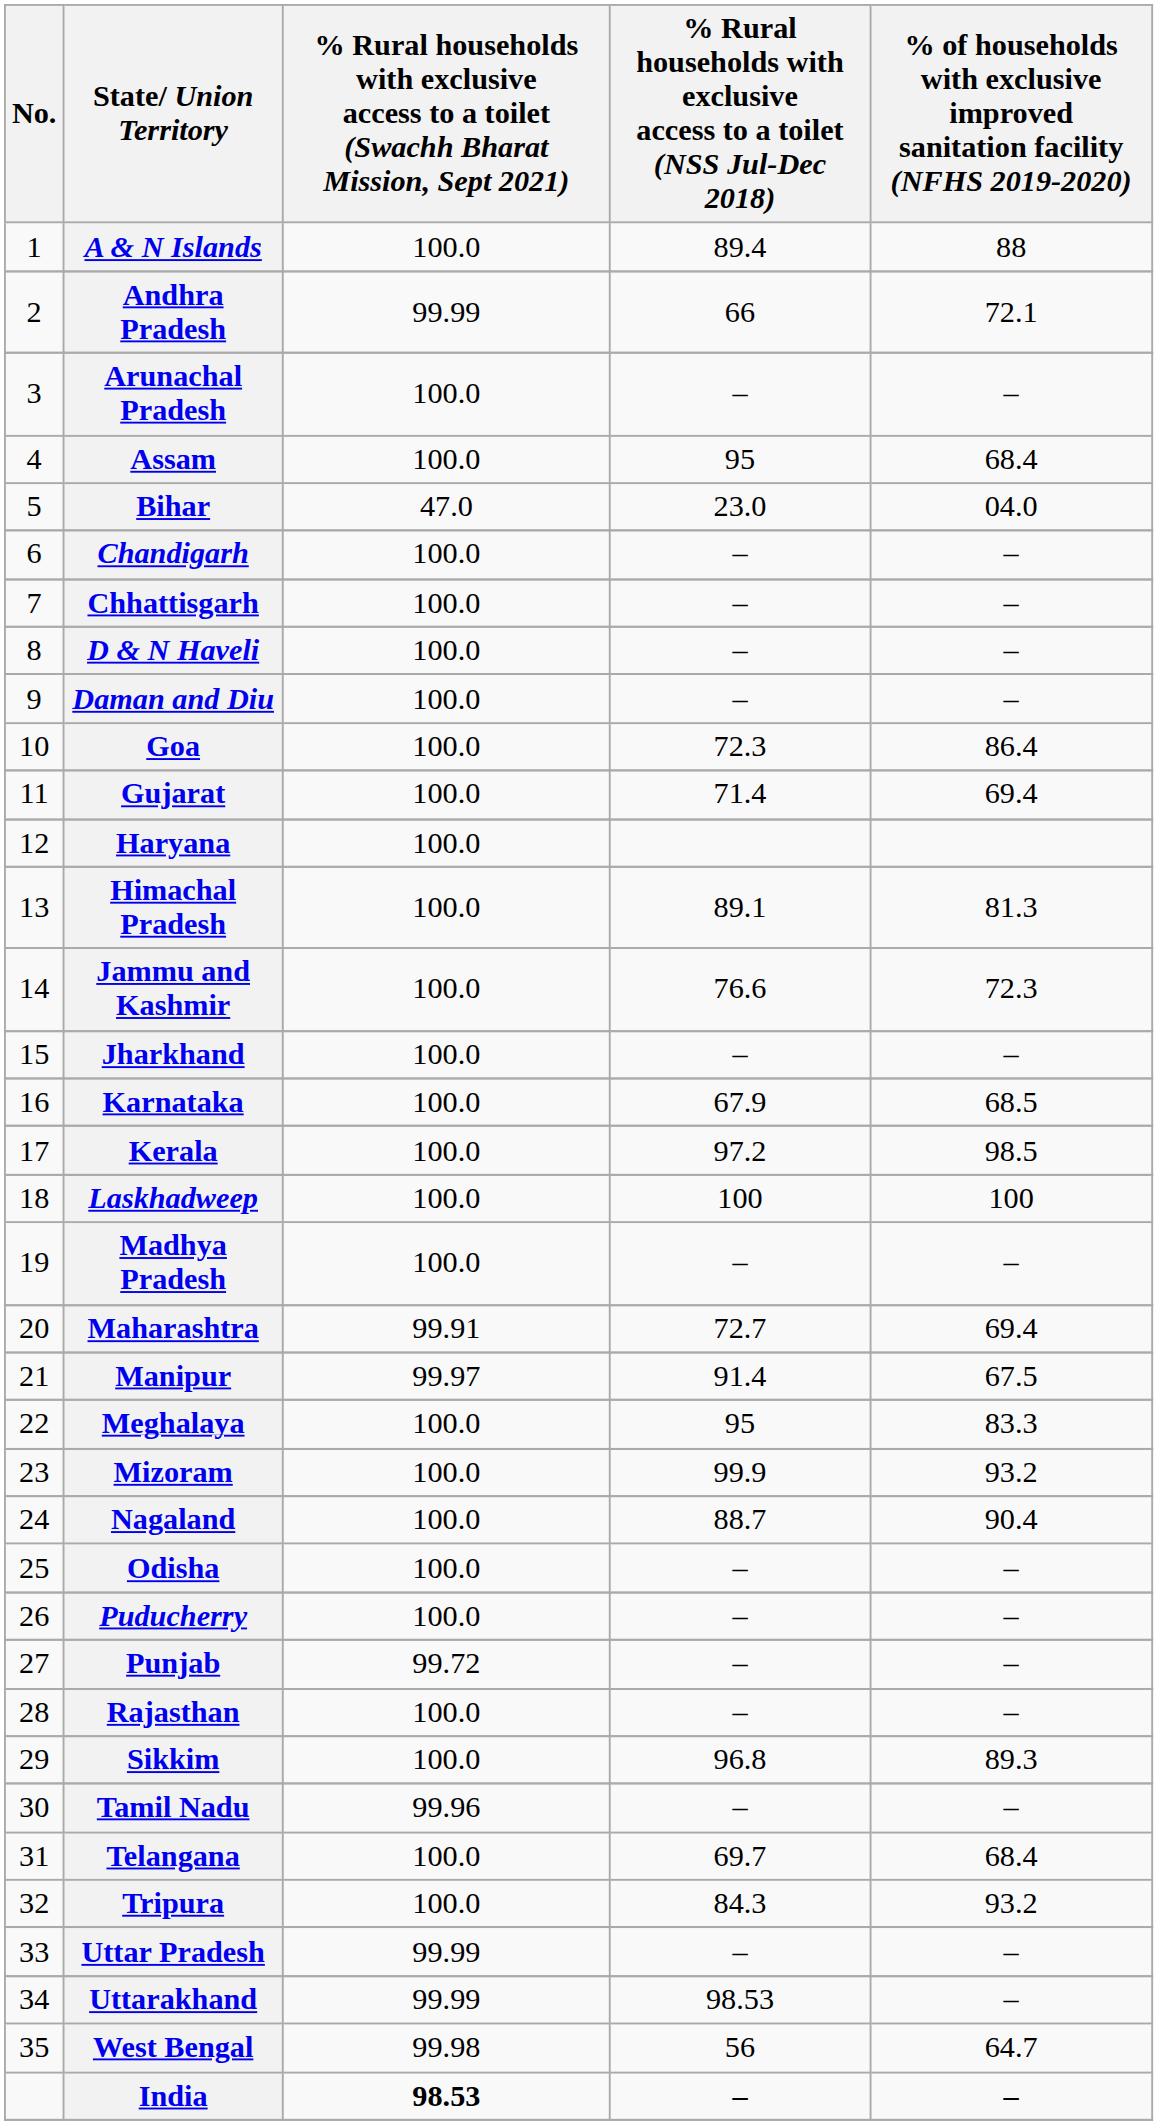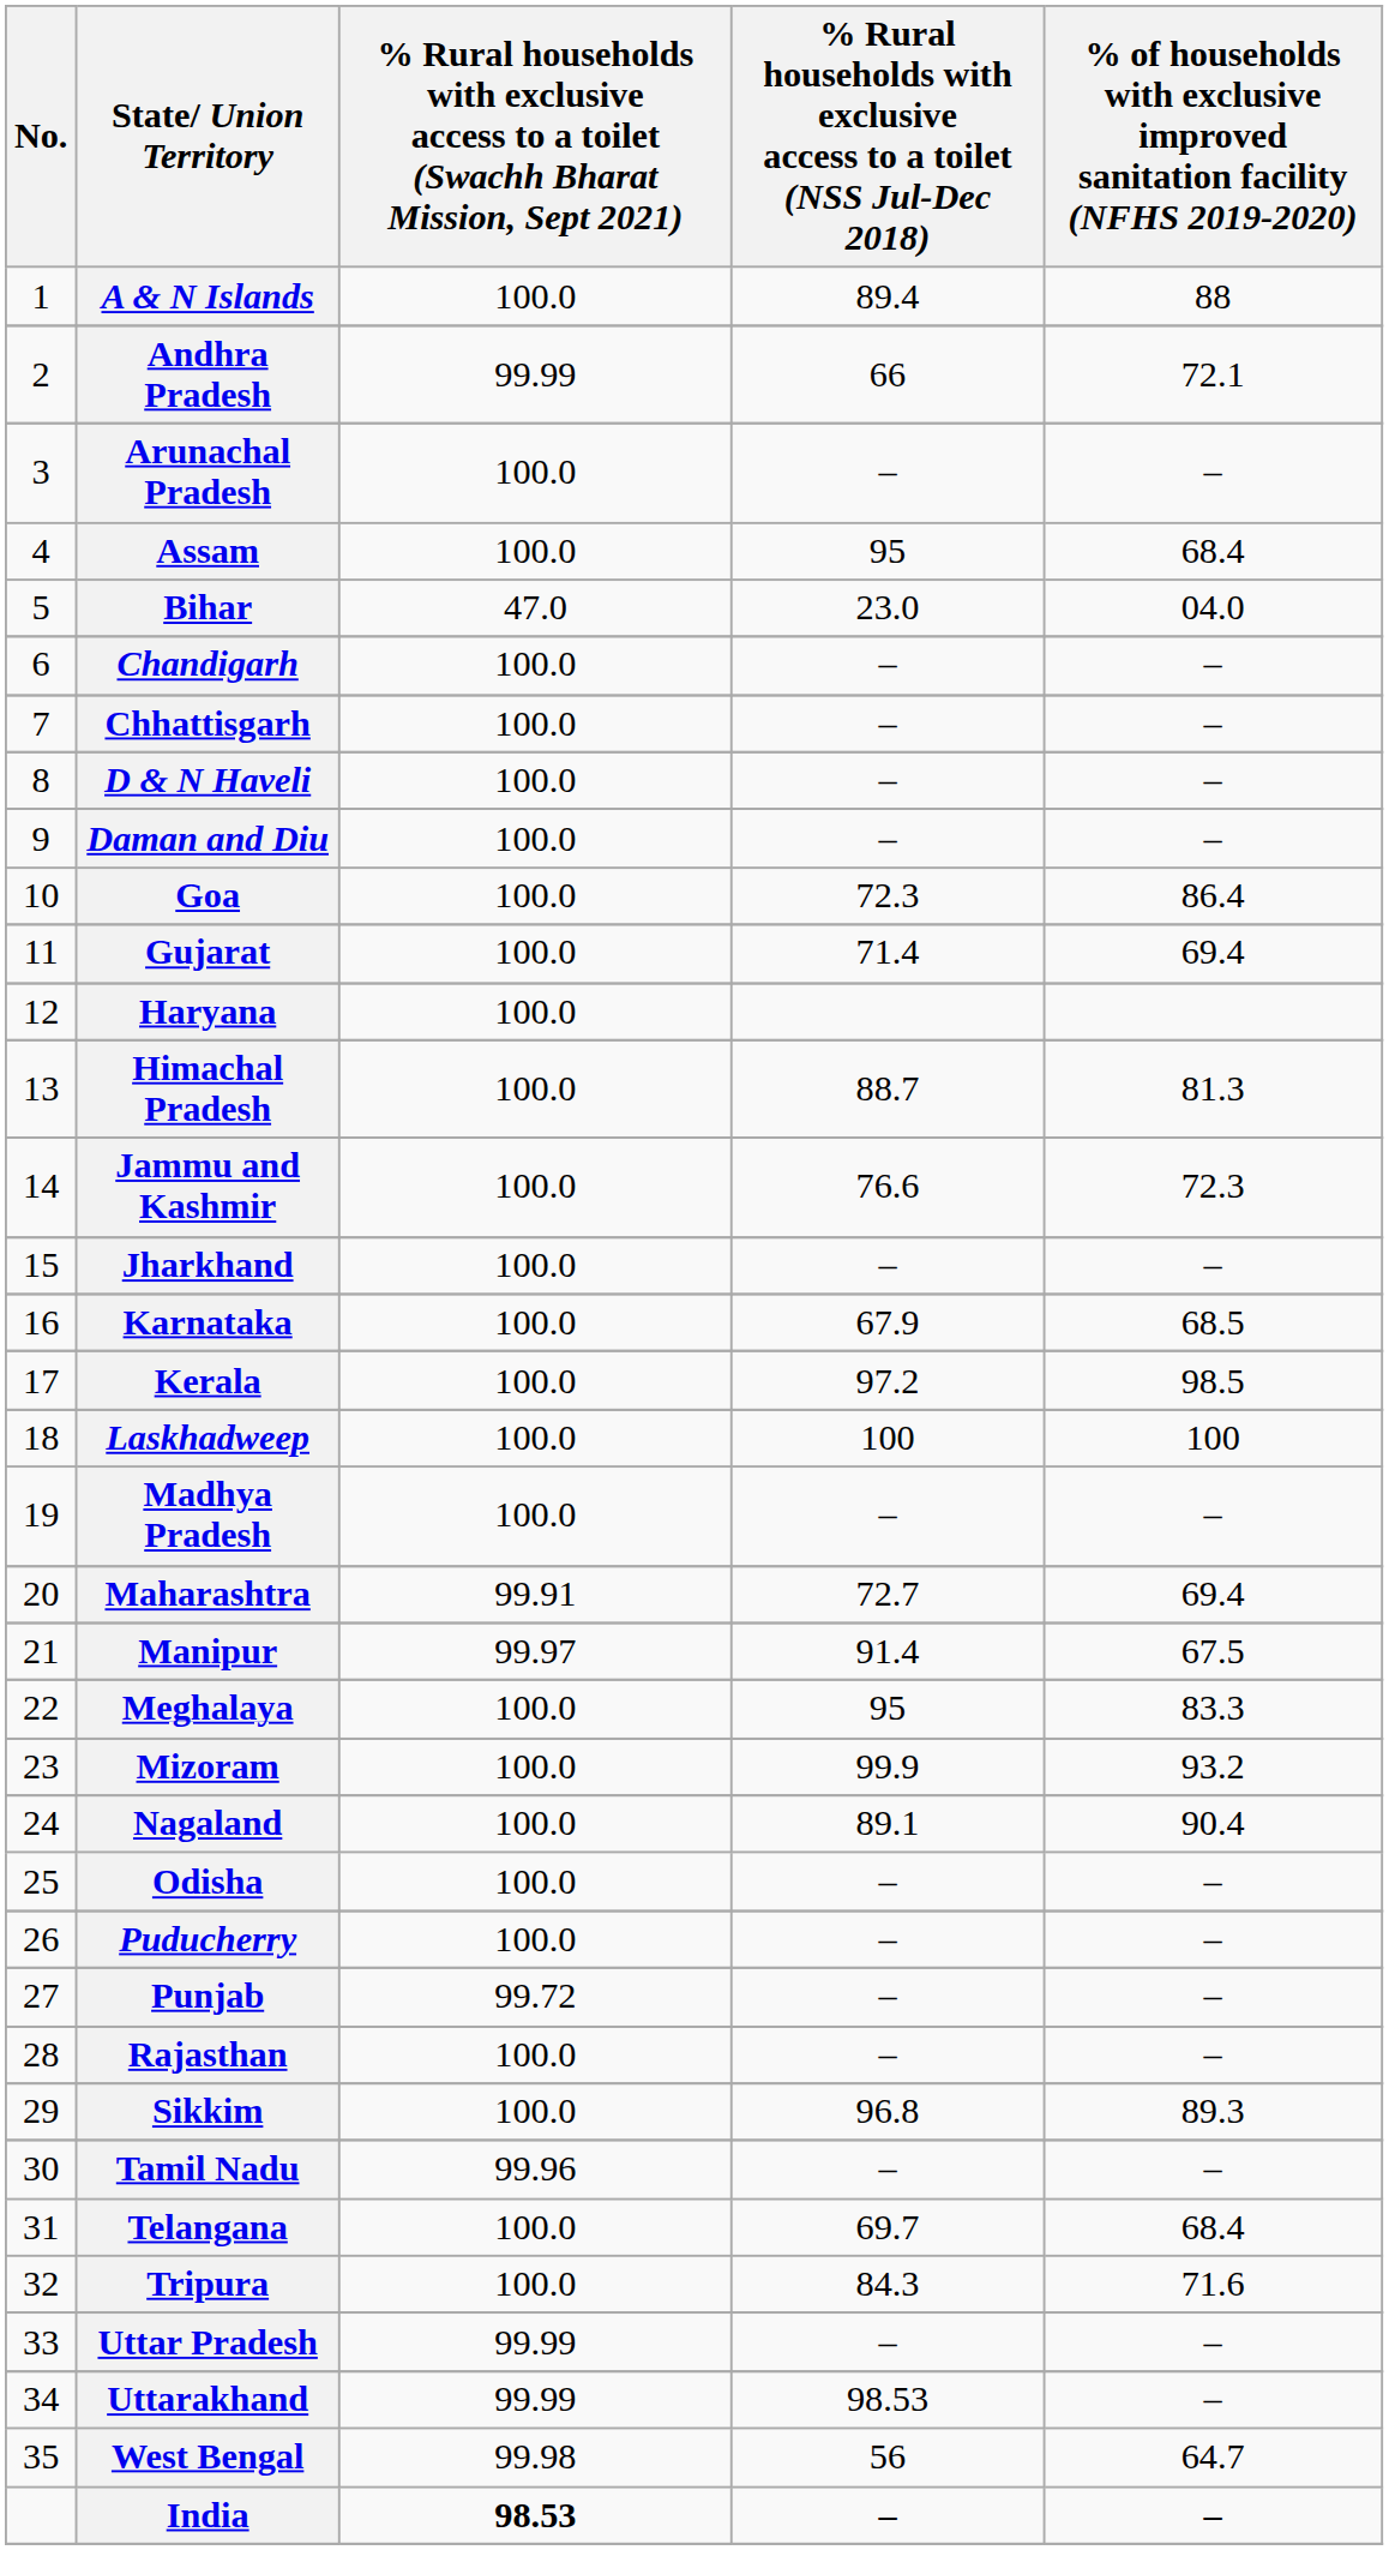Himachal Pradesh | column 4: 89.1 -> 88.7
Nagaland | column 4: 88.7 -> 89.1
Tripura | column 5: 93.2 -> 71.6
